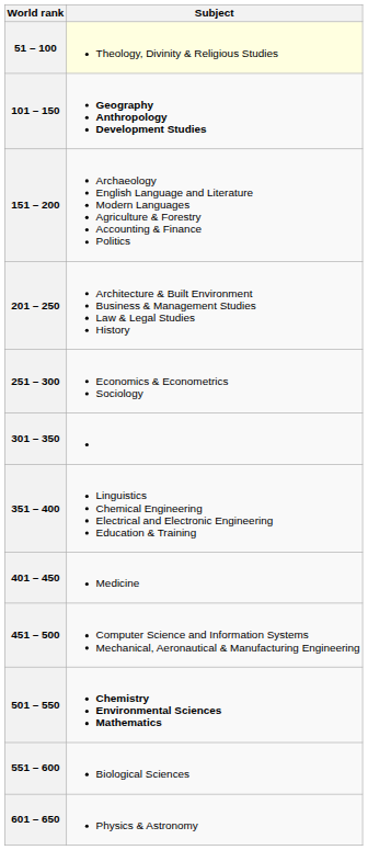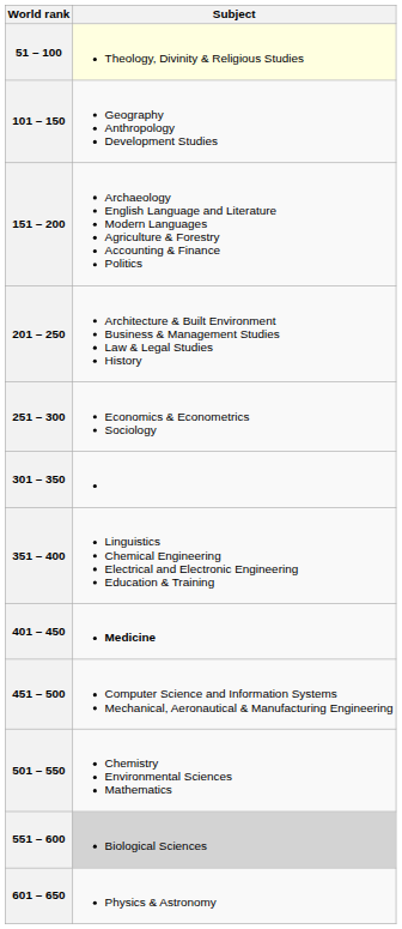101 – 150 | Subject: bold -> normal
401 – 450 | Subject: normal -> bold
501 – 550 | Subject: bold -> normal
551 – 600 | Subject: no background -> lightgrey background
